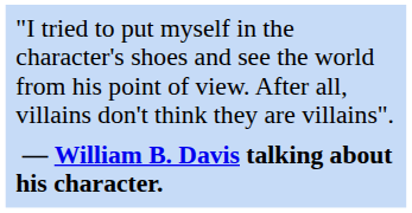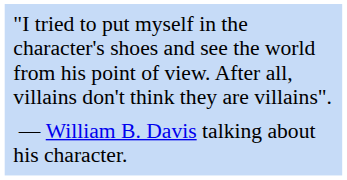row 2 | column 1: bold -> normal
